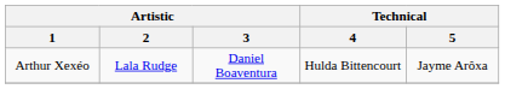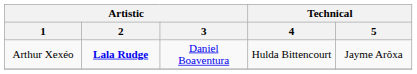Arthur Xexéo | Artistic / 2: normal -> bold
